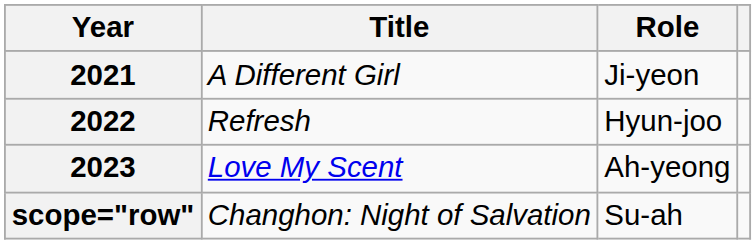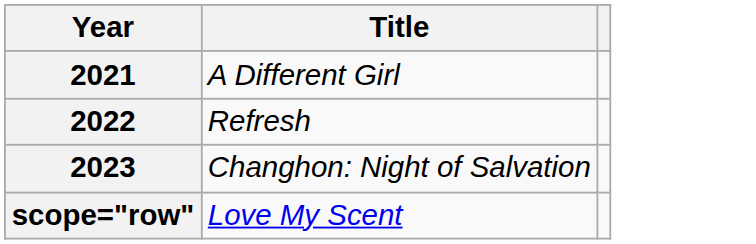- column: Role | Ji-yeon | Hyun-joo | Ah-yeong | Su-ah
2023 | Title: Love My Scent -> Changhon: Night of Salvation
scope="row" | Title: Changhon: Night of Salvation -> Love My Scent
